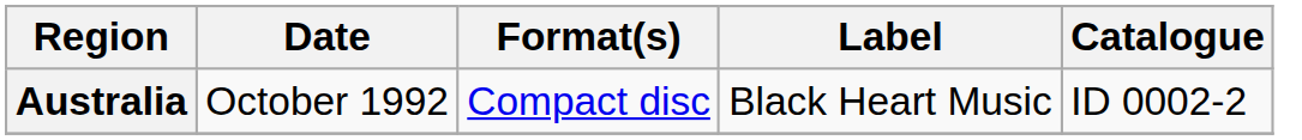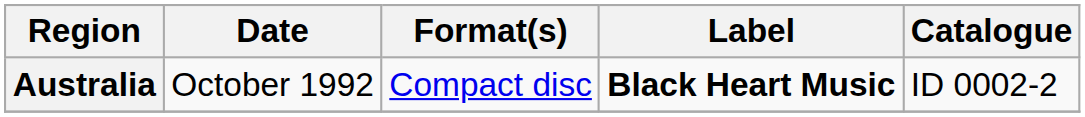Australia | Label: normal -> bold
